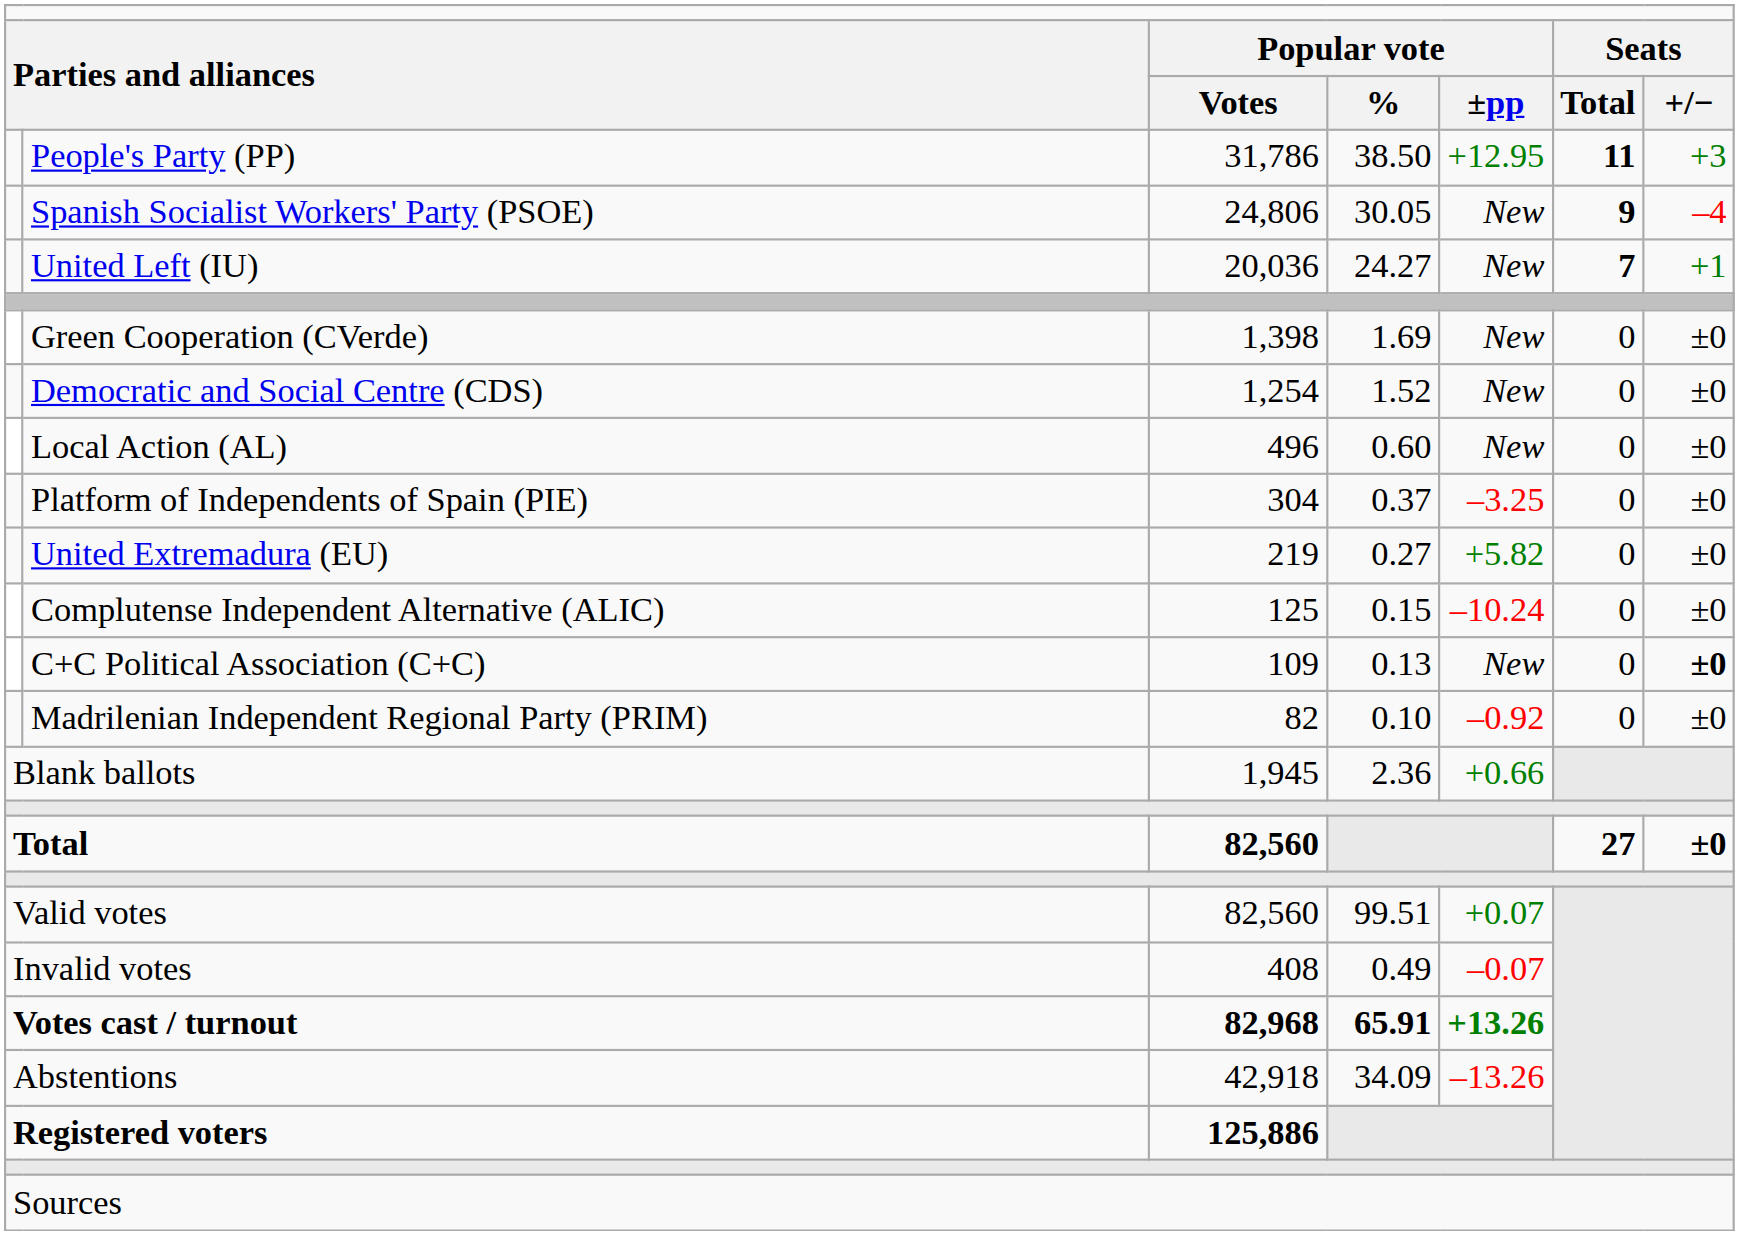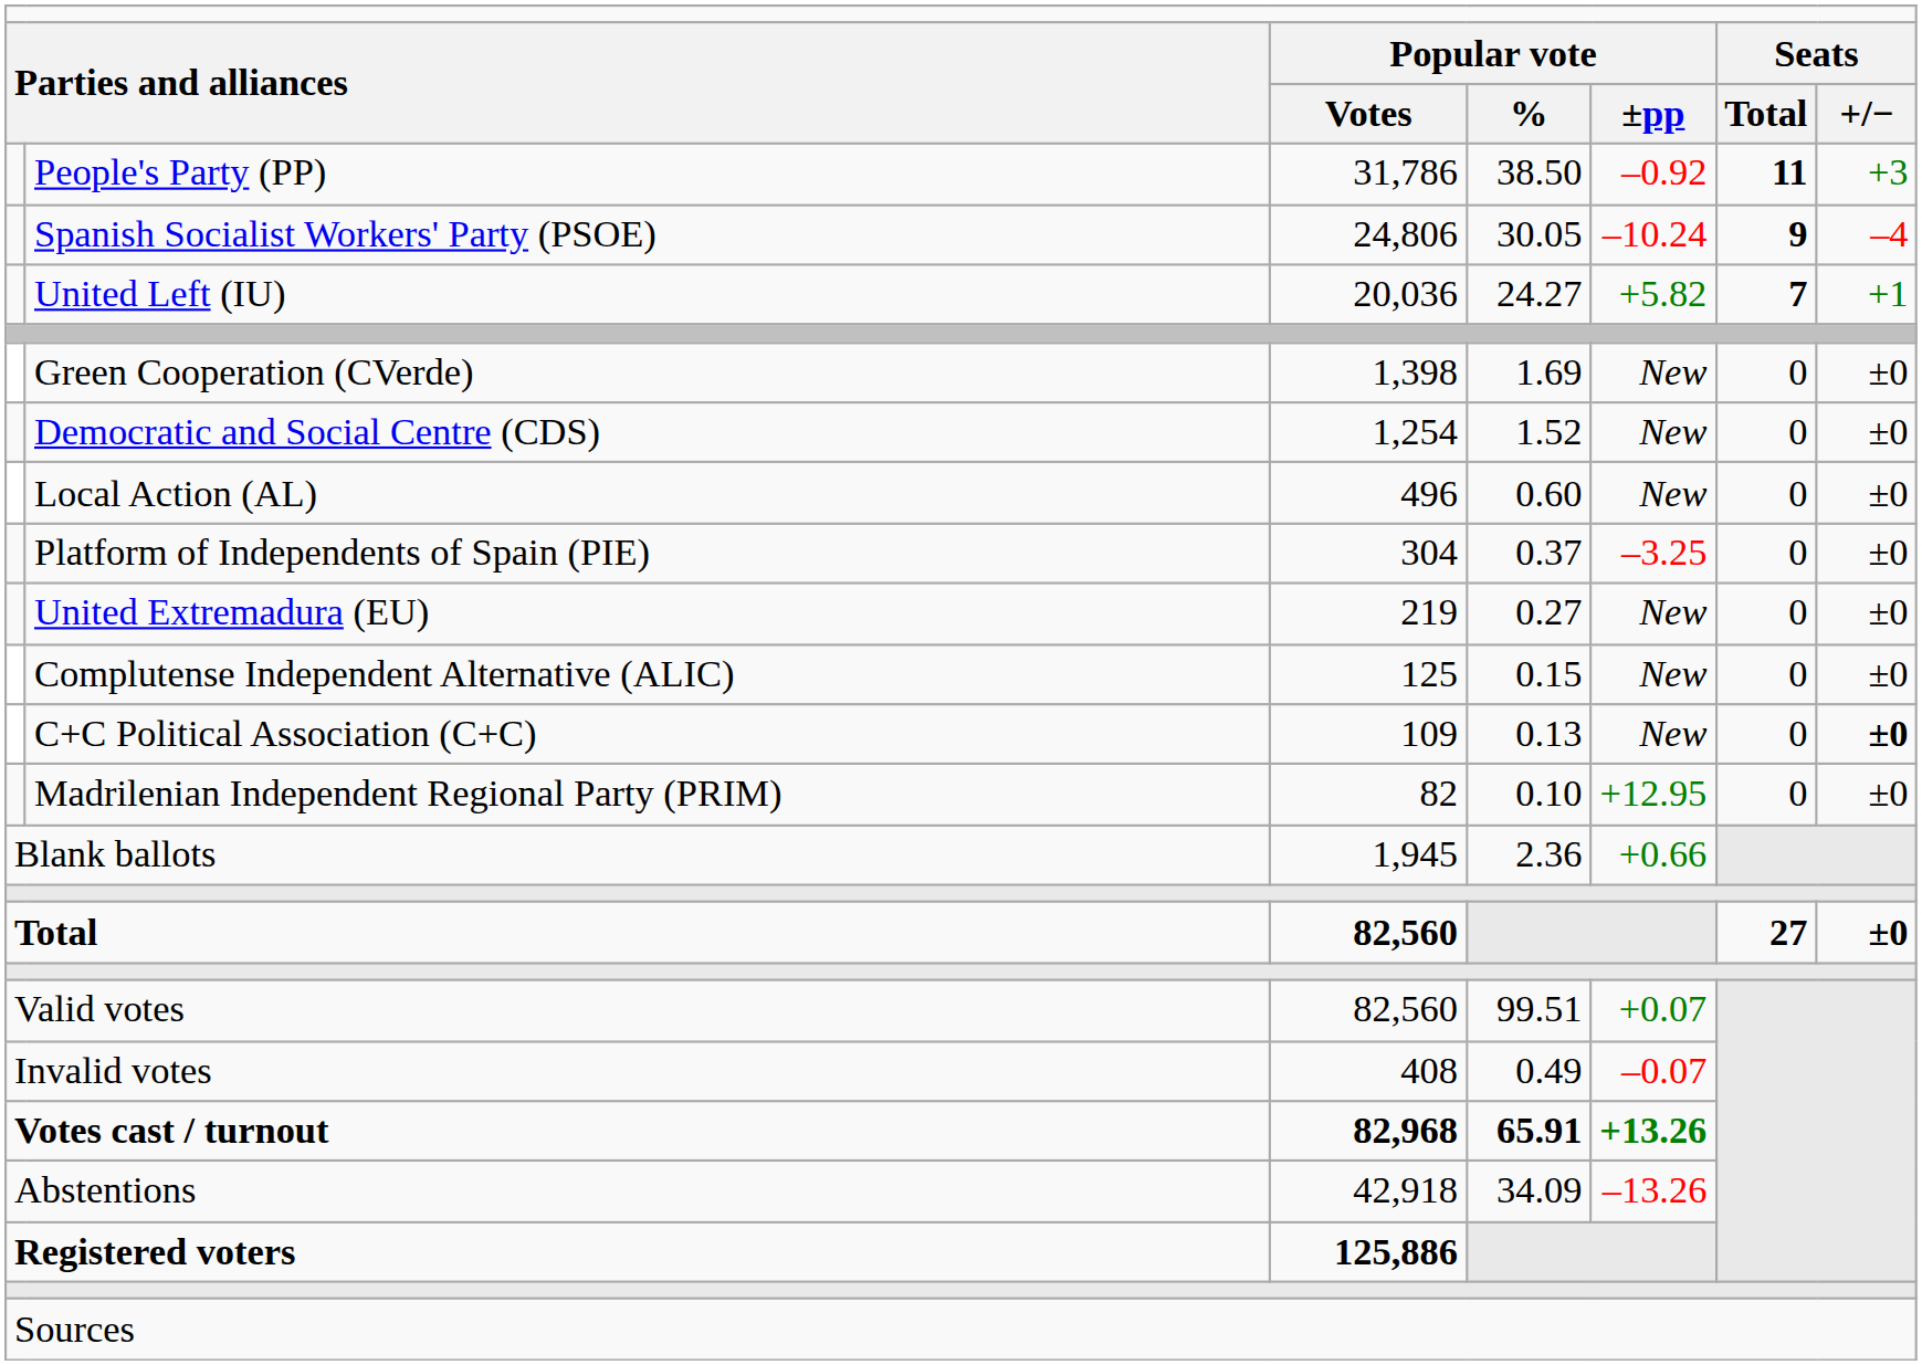People's Party (PP) | column 5: +12.95 -> –0.92
Spanish Socialist Workers' Party (PSOE) | column 5: New -> –10.24
United Left (IU) | column 5: New -> +5.82
United Extremadura (EU) | column 5: +5.82 -> New
Complutense Independent Alternative (ALIC) | column 5: –10.24 -> New
Madrilenian Independent Regional Party (PRIM) | column 5: –0.92 -> +12.95
